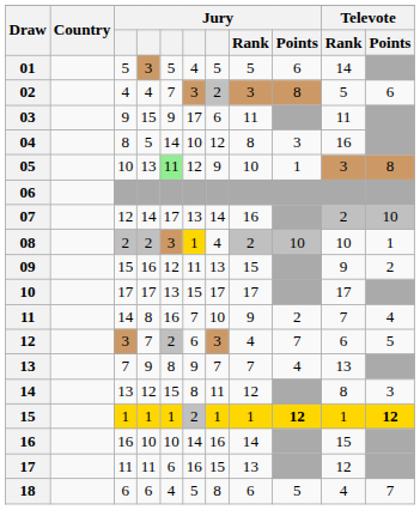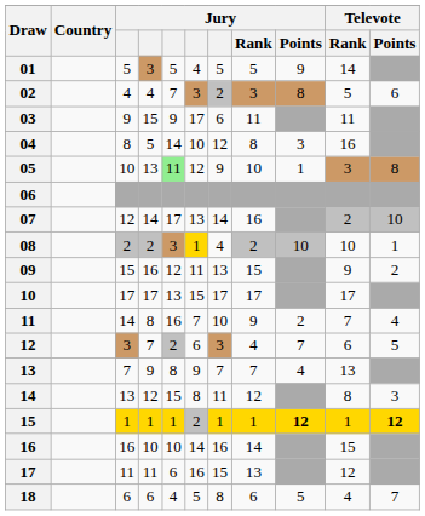01 | Jury / Points: 6 -> 9
